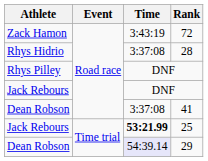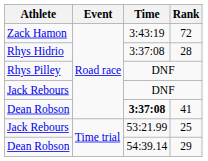41 | Time: normal -> bold
25 | Time: bold -> normal
29 | Time: lavender background -> no background
